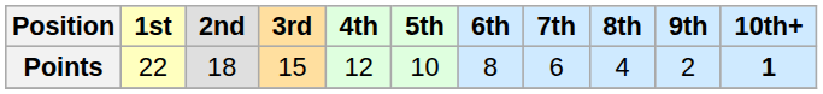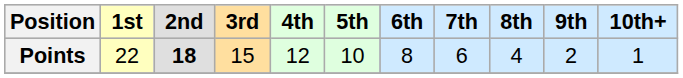Points | 2nd: normal -> bold
Points | 10th+: bold -> normal
